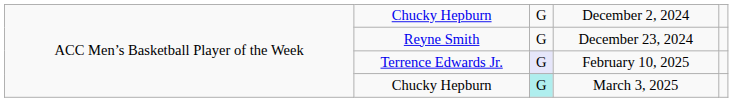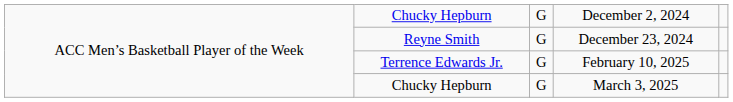Terrence Edwards Jr. | column 3: lavender background -> no background
Chucky Hepburn / March 3, 2025 | column 3: paleturquoise background -> no background
